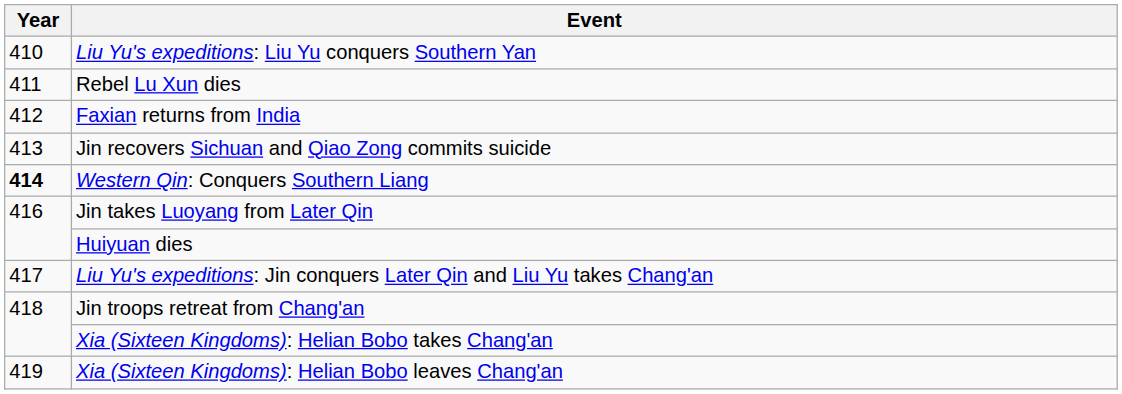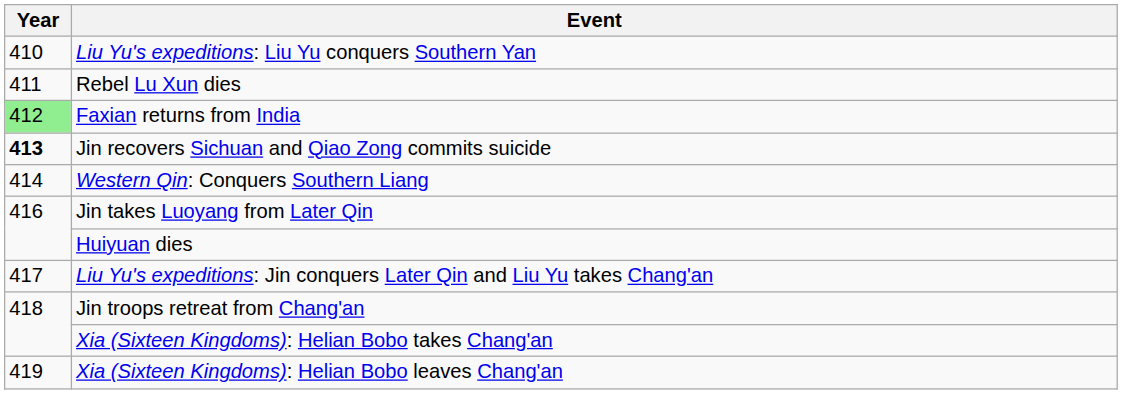Faxian returns from India | Year: no background -> lightgreen background
Jin recovers Sichuan and Qiao Zong commits suicide | Year: normal -> bold
Western Qin: Conquers Southern Liang | Year: bold -> normal
